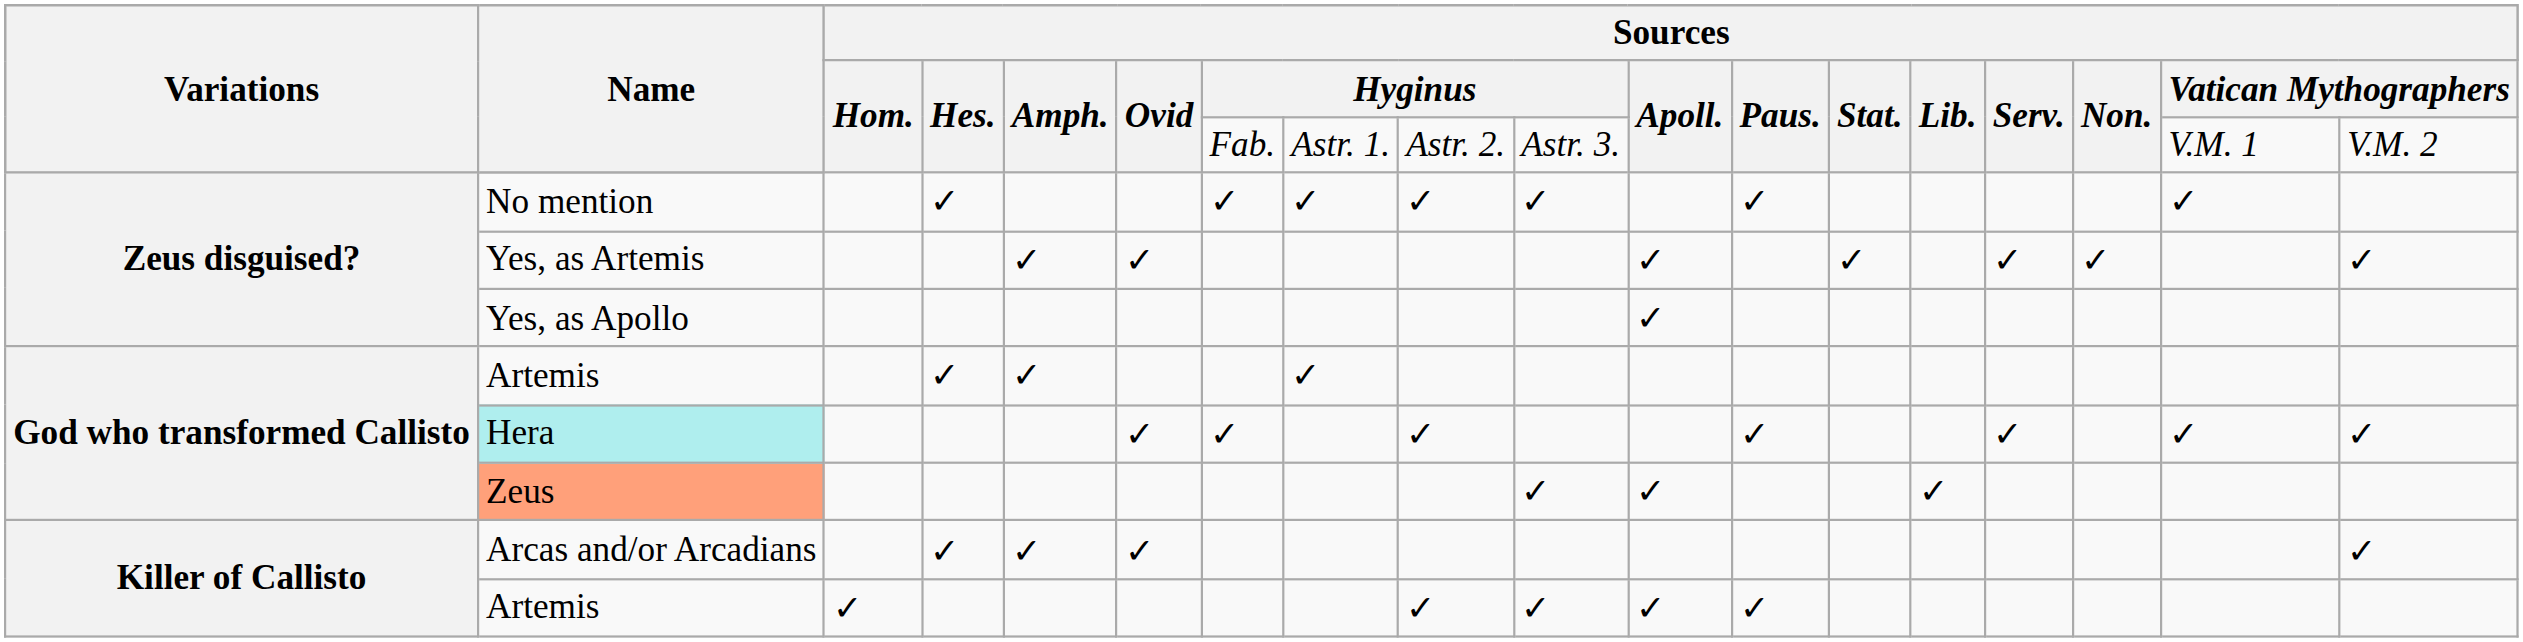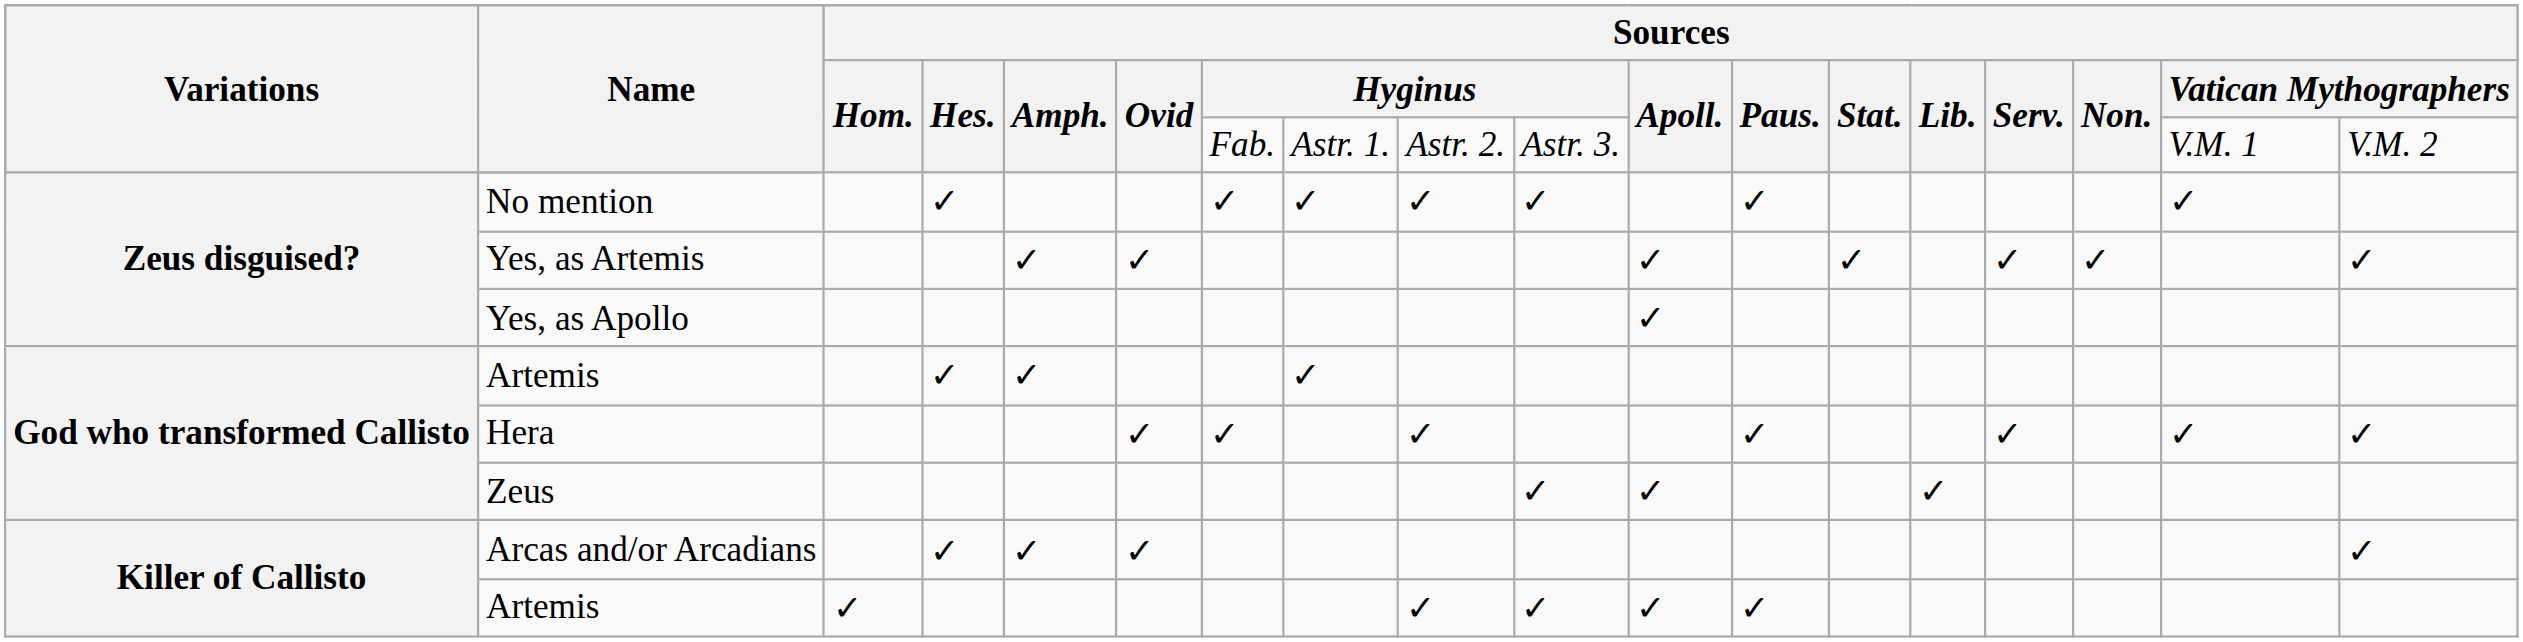Hera | Name: paleturquoise background -> no background
Zeus | Name: lightsalmon background -> no background
